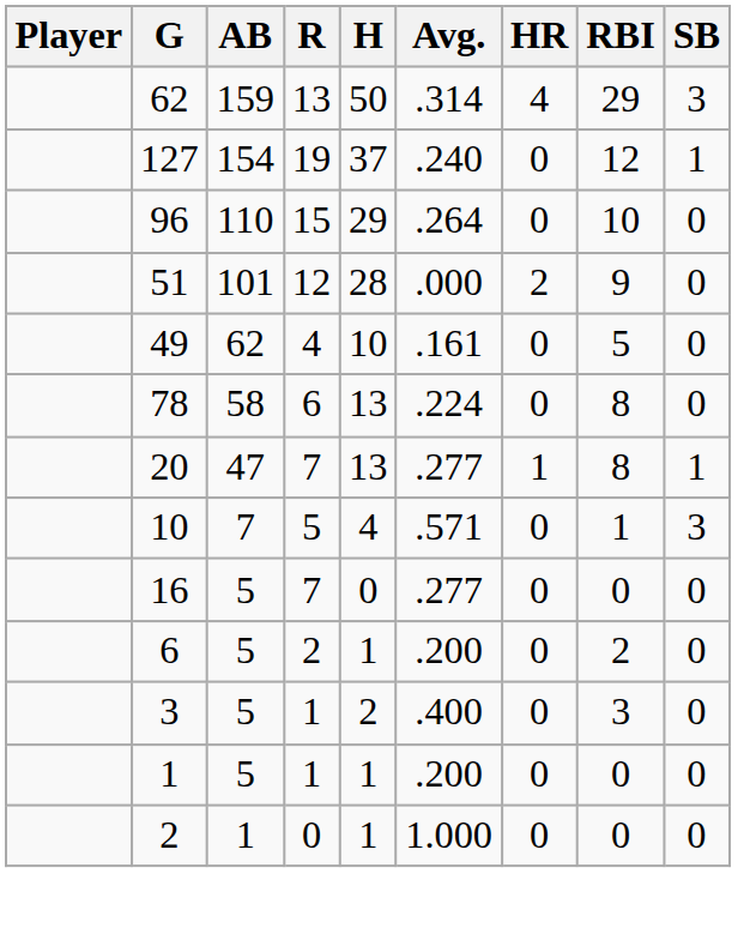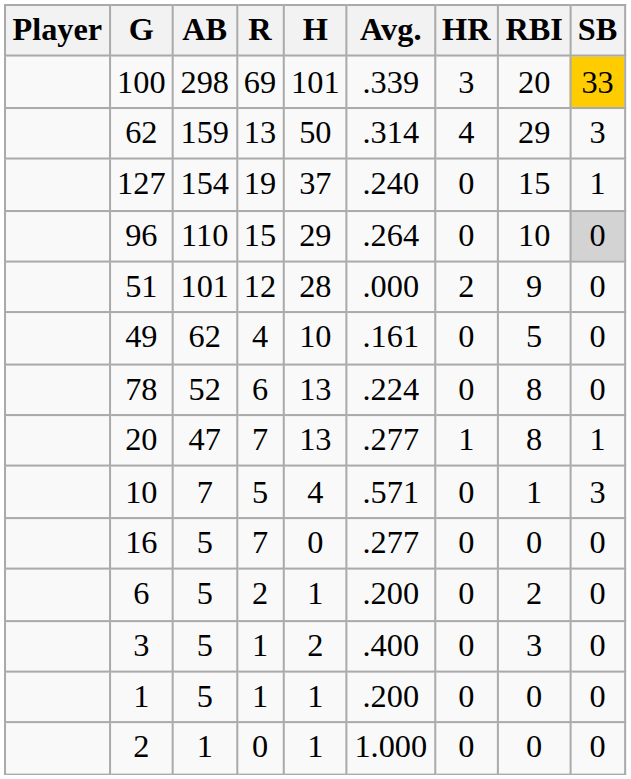+ row: 100 | 298 | 69 | 101 | .339 | 3 | 20 | 33
127 | RBI: 12 -> 15
96 | SB: no background -> lightgrey background
78 | AB: 58 -> 52
